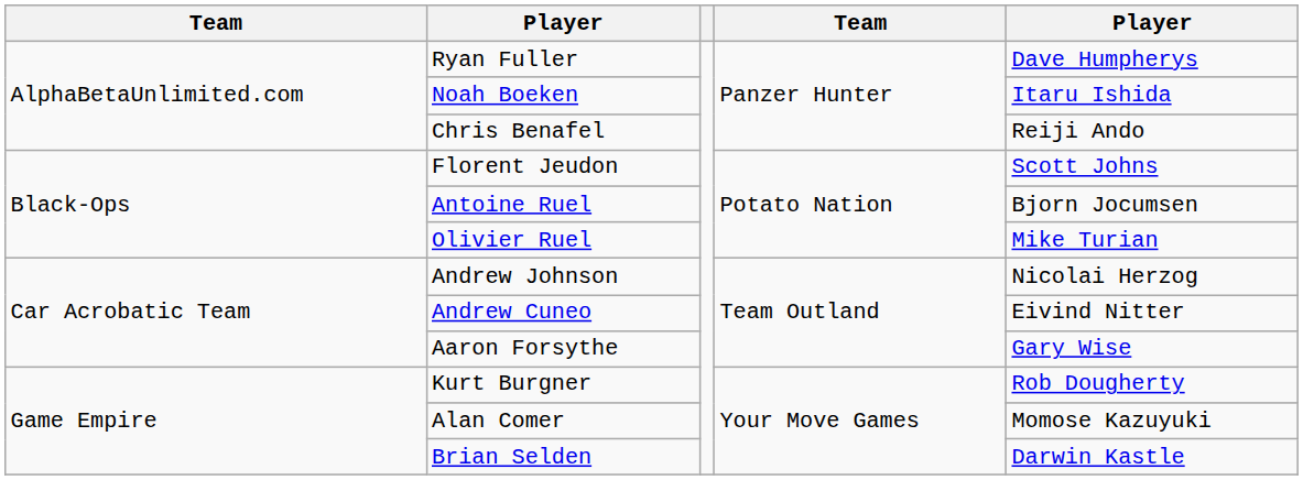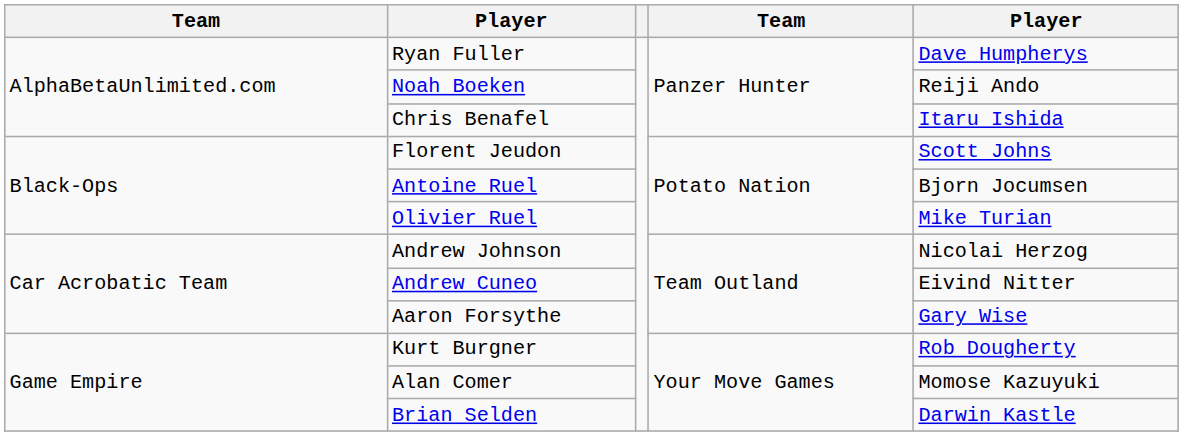Noah Boeken | column 5: Itaru Ishida -> Reiji Ando
Chris Benafel | column 5: Reiji Ando -> Itaru Ishida
